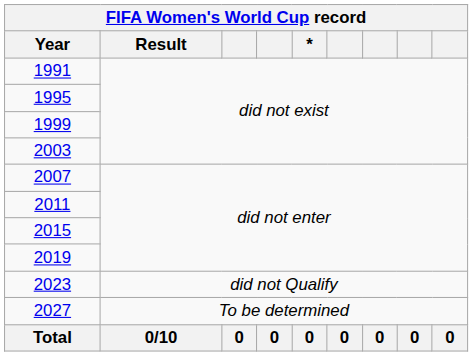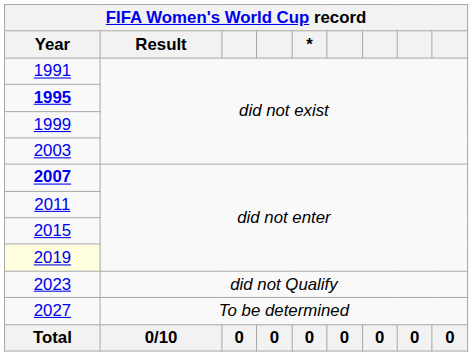1995 | Year: normal -> bold
2007 | Year: normal -> bold
2019 | Year: no background -> lightyellow background
